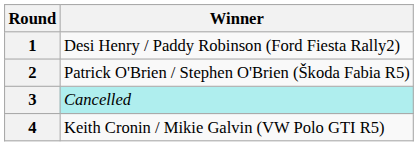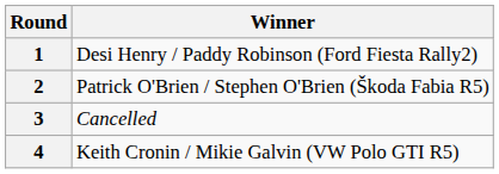3 | Winner: paleturquoise background -> no background
